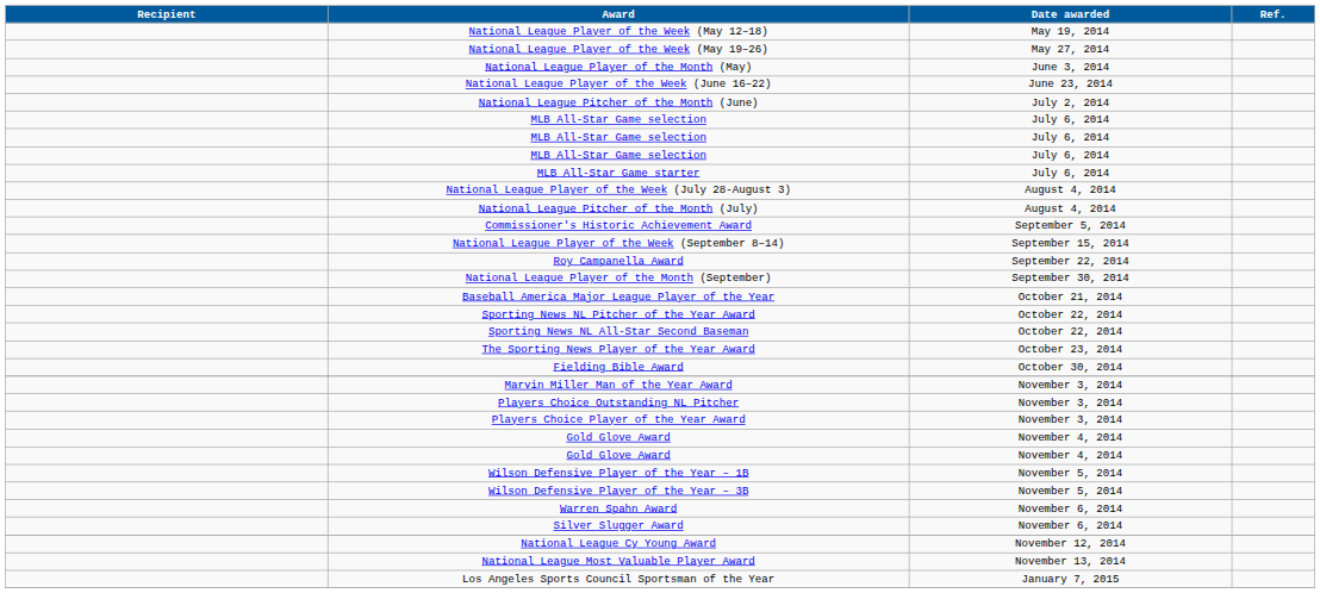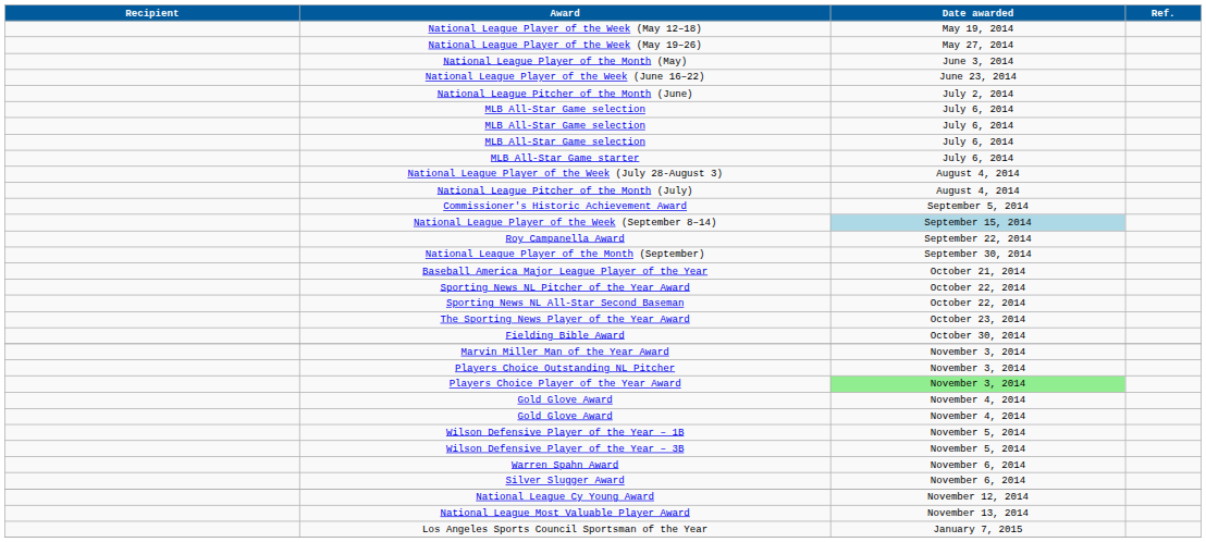National League Player of the Week (September 8–14) | Date awarded: no background -> lightblue background
Players Choice Player of the Year Award | Date awarded: no background -> lightgreen background
